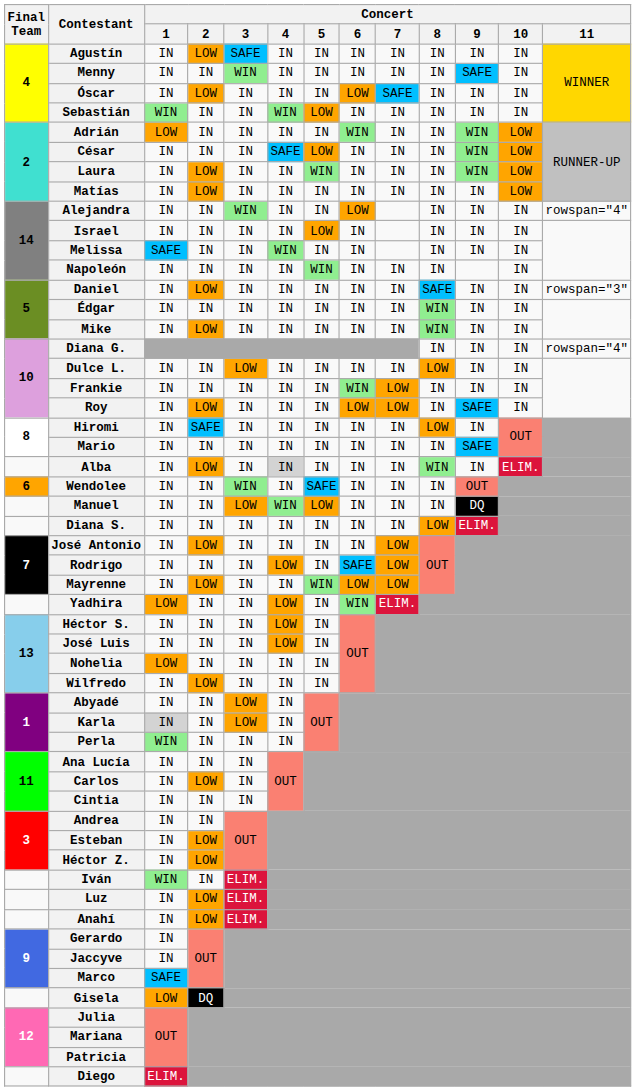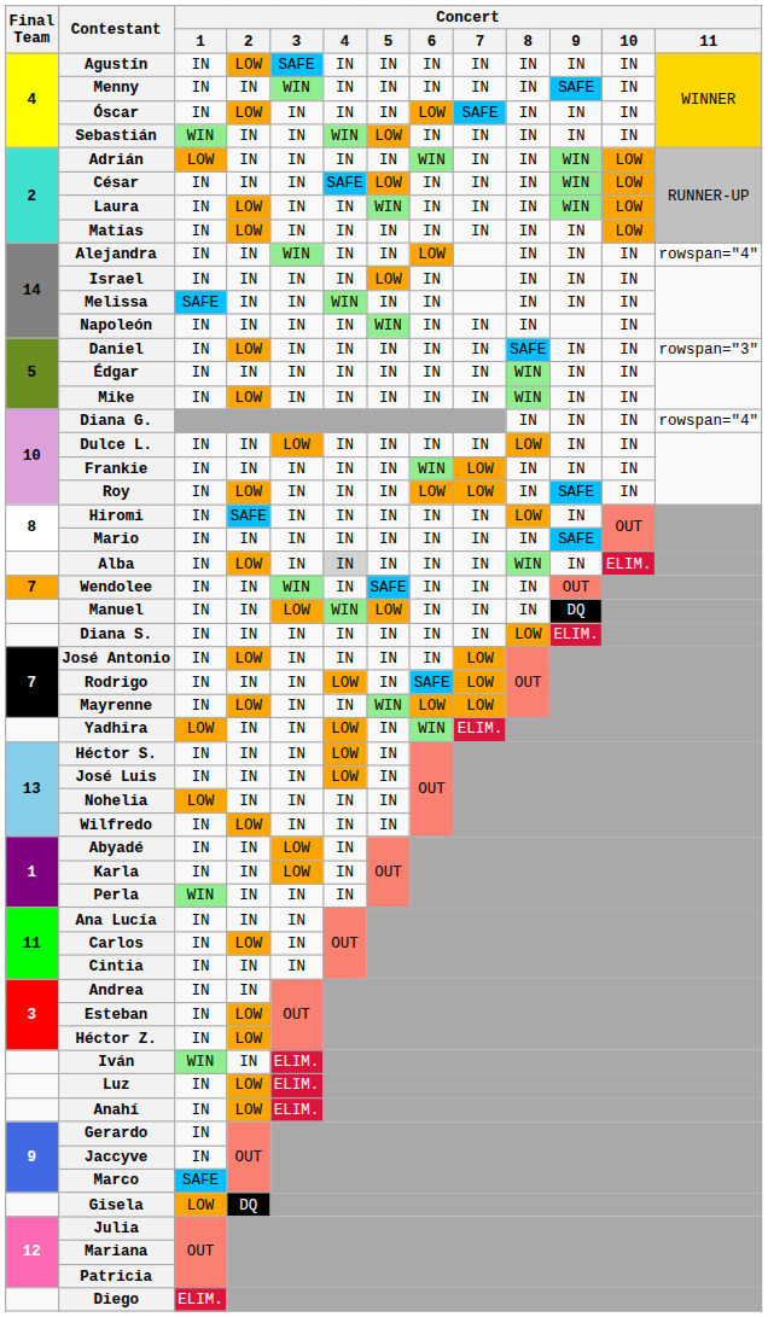Wendolee | Final Team: 6 -> 7
Karla | Concert / 1: lightgrey background -> no background
